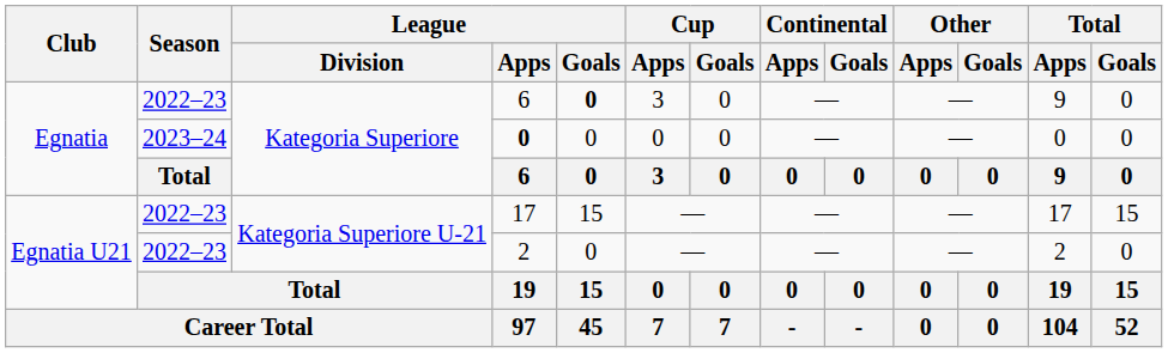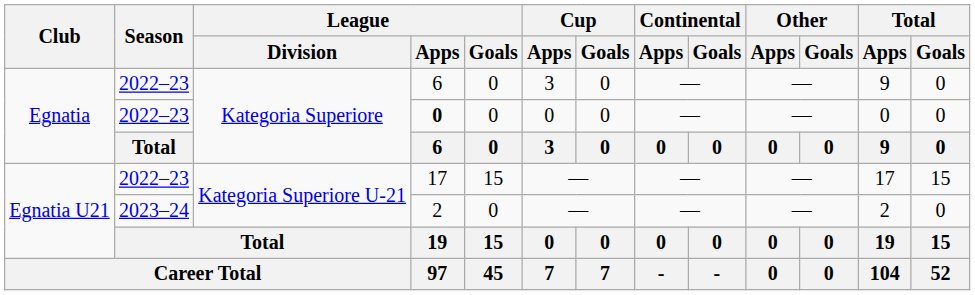row 3 | League / Goals: bold -> normal
row 4 | Season: 2023–24 -> 2022–23
row 7 | Season: 2022–23 -> 2023–24
